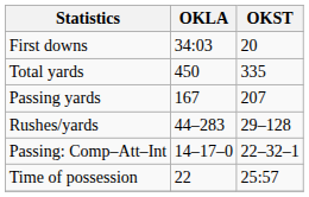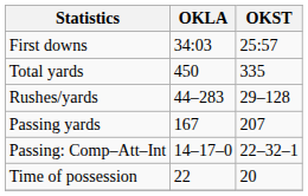First downs | OKST: 20 -> 25:57
rows swapped: Rushes/yards <-> Passing yards
Time of possession | OKST: 25:57 -> 20
